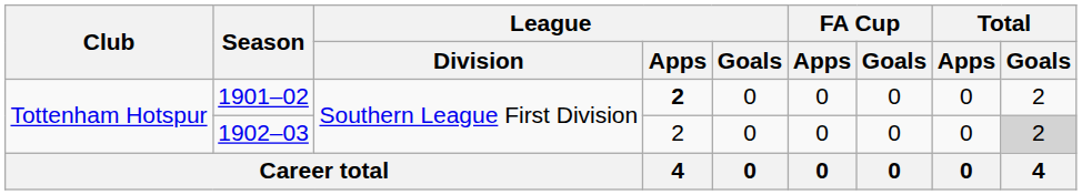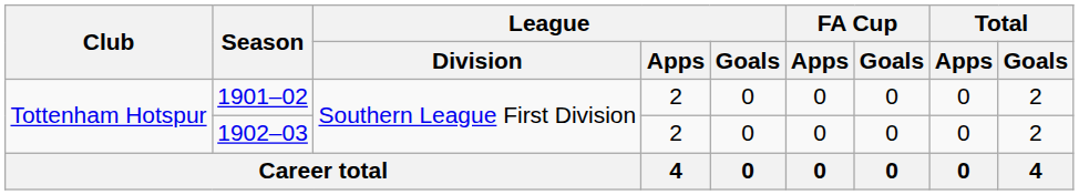1901–02 | League / Apps: bold -> normal
1902–03 | Total / Goals: lightgrey background -> no background
